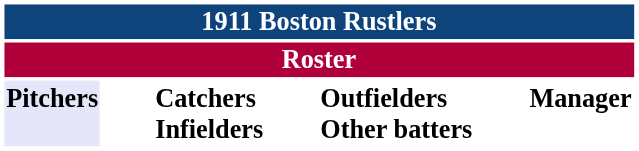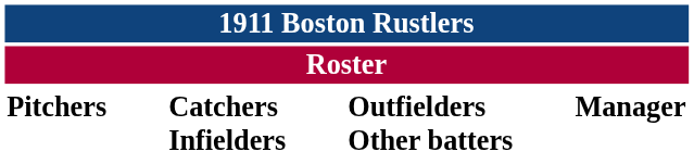Pitchers | column 1: lavender background -> no background
